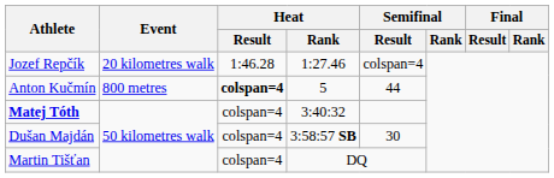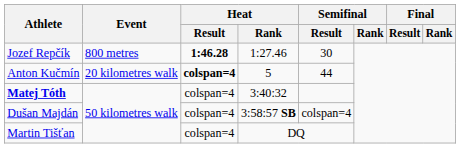Jozef Repčík | Event: 20 kilometres walk -> 800 metres
Jozef Repčík | Heat / Result: normal -> bold
Jozef Repčík | Semifinal / Result: colspan=4 -> 30
Anton Kučmín | Event: 800 metres -> 20 kilometres walk
Dušan Majdán | Semifinal / Result: 30 -> colspan=4
